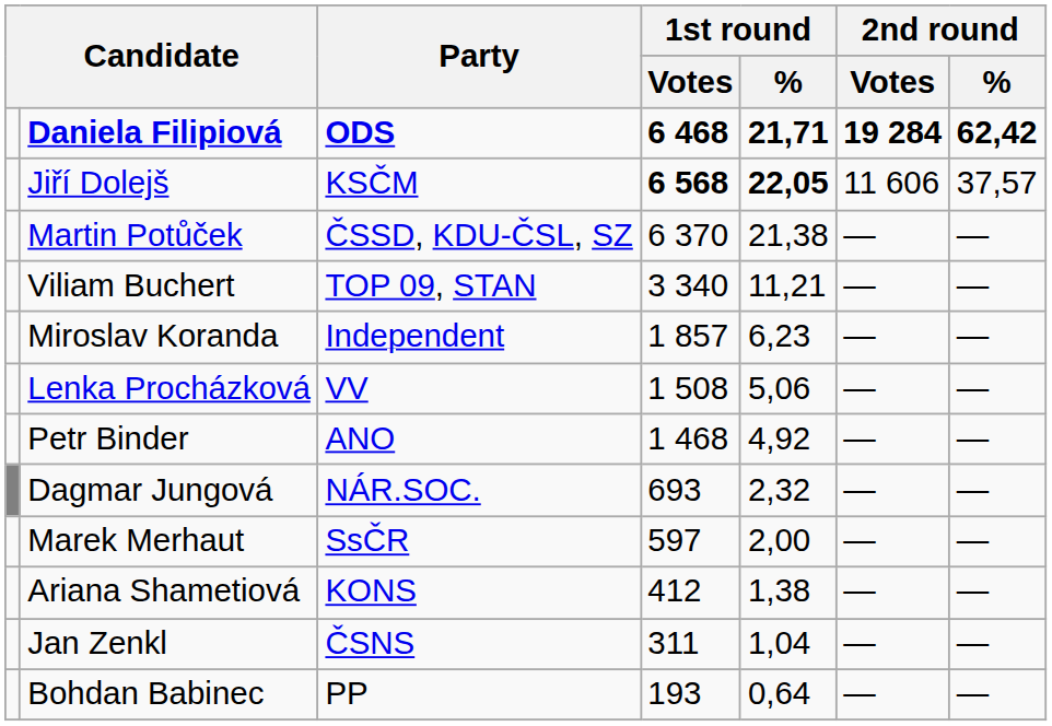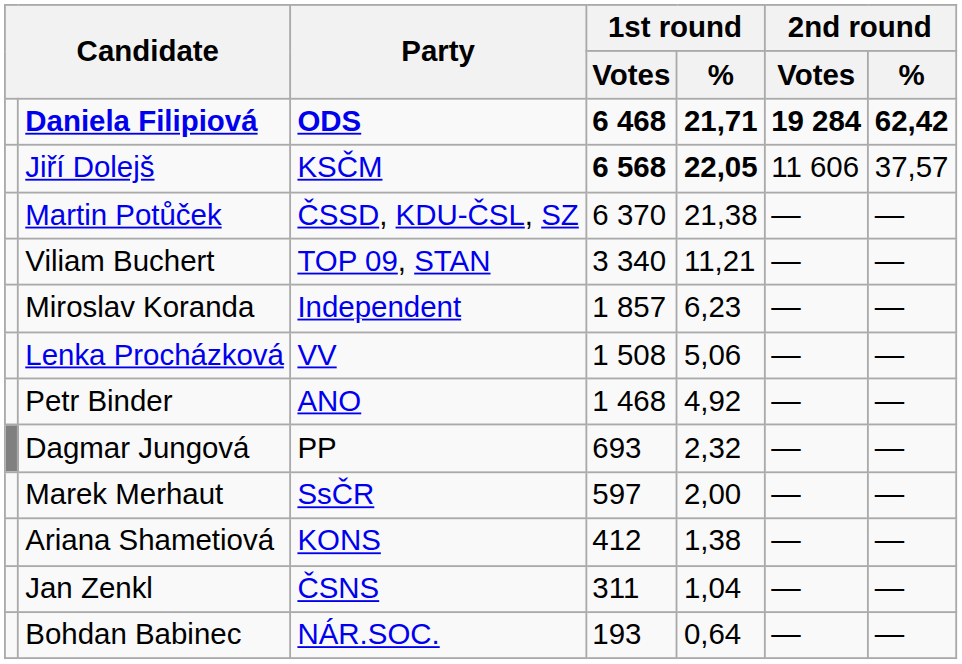Dagmar Jungová | Party: NÁR.SOC. -> PP
Bohdan Babinec | Party: PP -> NÁR.SOC.
